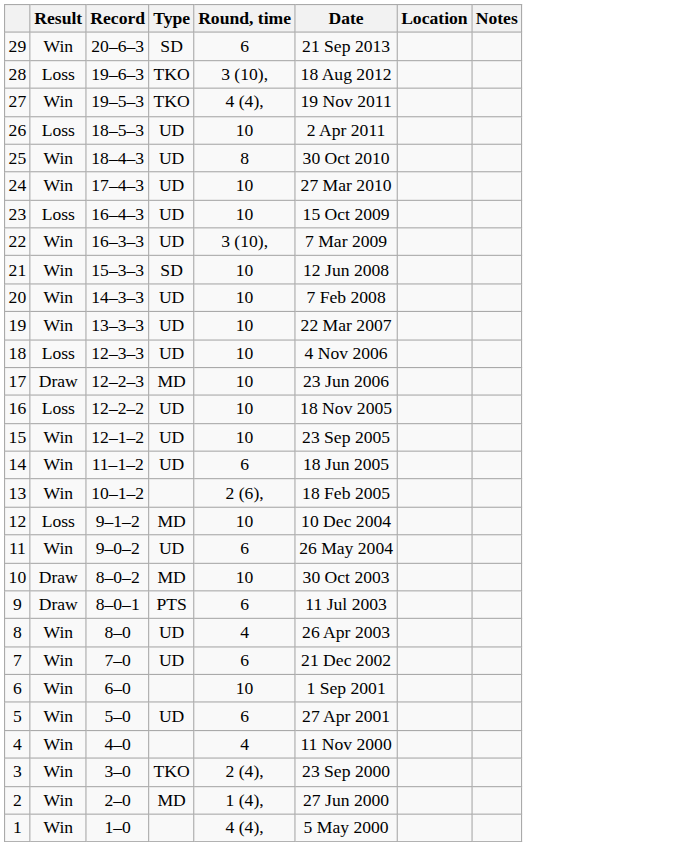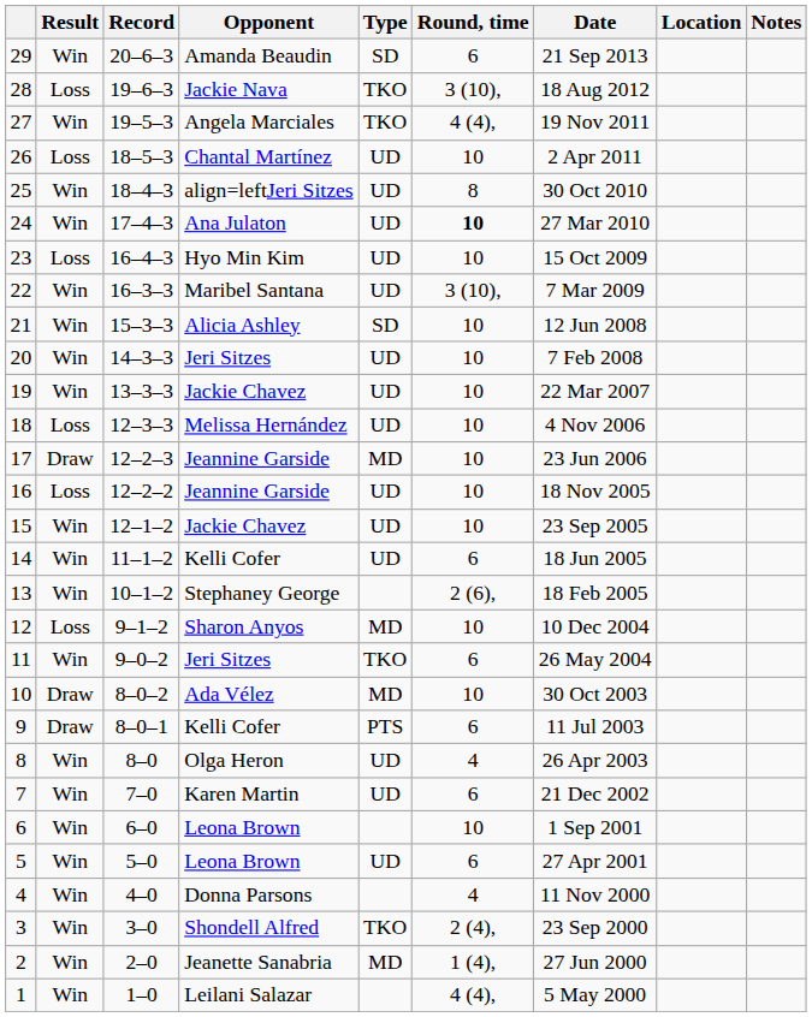+ column: Opponent | Amanda Beaudin | Jackie Nava | Angela Marciales | Chantal Martínez | align=leftJeri Sitzes | Ana Julaton | Hyo Min Kim | Maribel Santana | Alicia Ashley | Jeri Sitzes | Jackie Chavez | Melissa Hernández | Jeannine Garside | Jeannine Garside | Jackie Chavez | Kelli Cofer | Stephaney George | Sharon Anyos | Jeri Sitzes | Ada Vélez | Kelli Cofer | Olga Heron | Karen Martin | Leona Brown | Leona Brown | Donna Parsons | Shondell Alfred | Jeanette Sanabria | Leilani Salazar
24 | Round, time: normal -> bold
11 | Type: UD -> TKO
